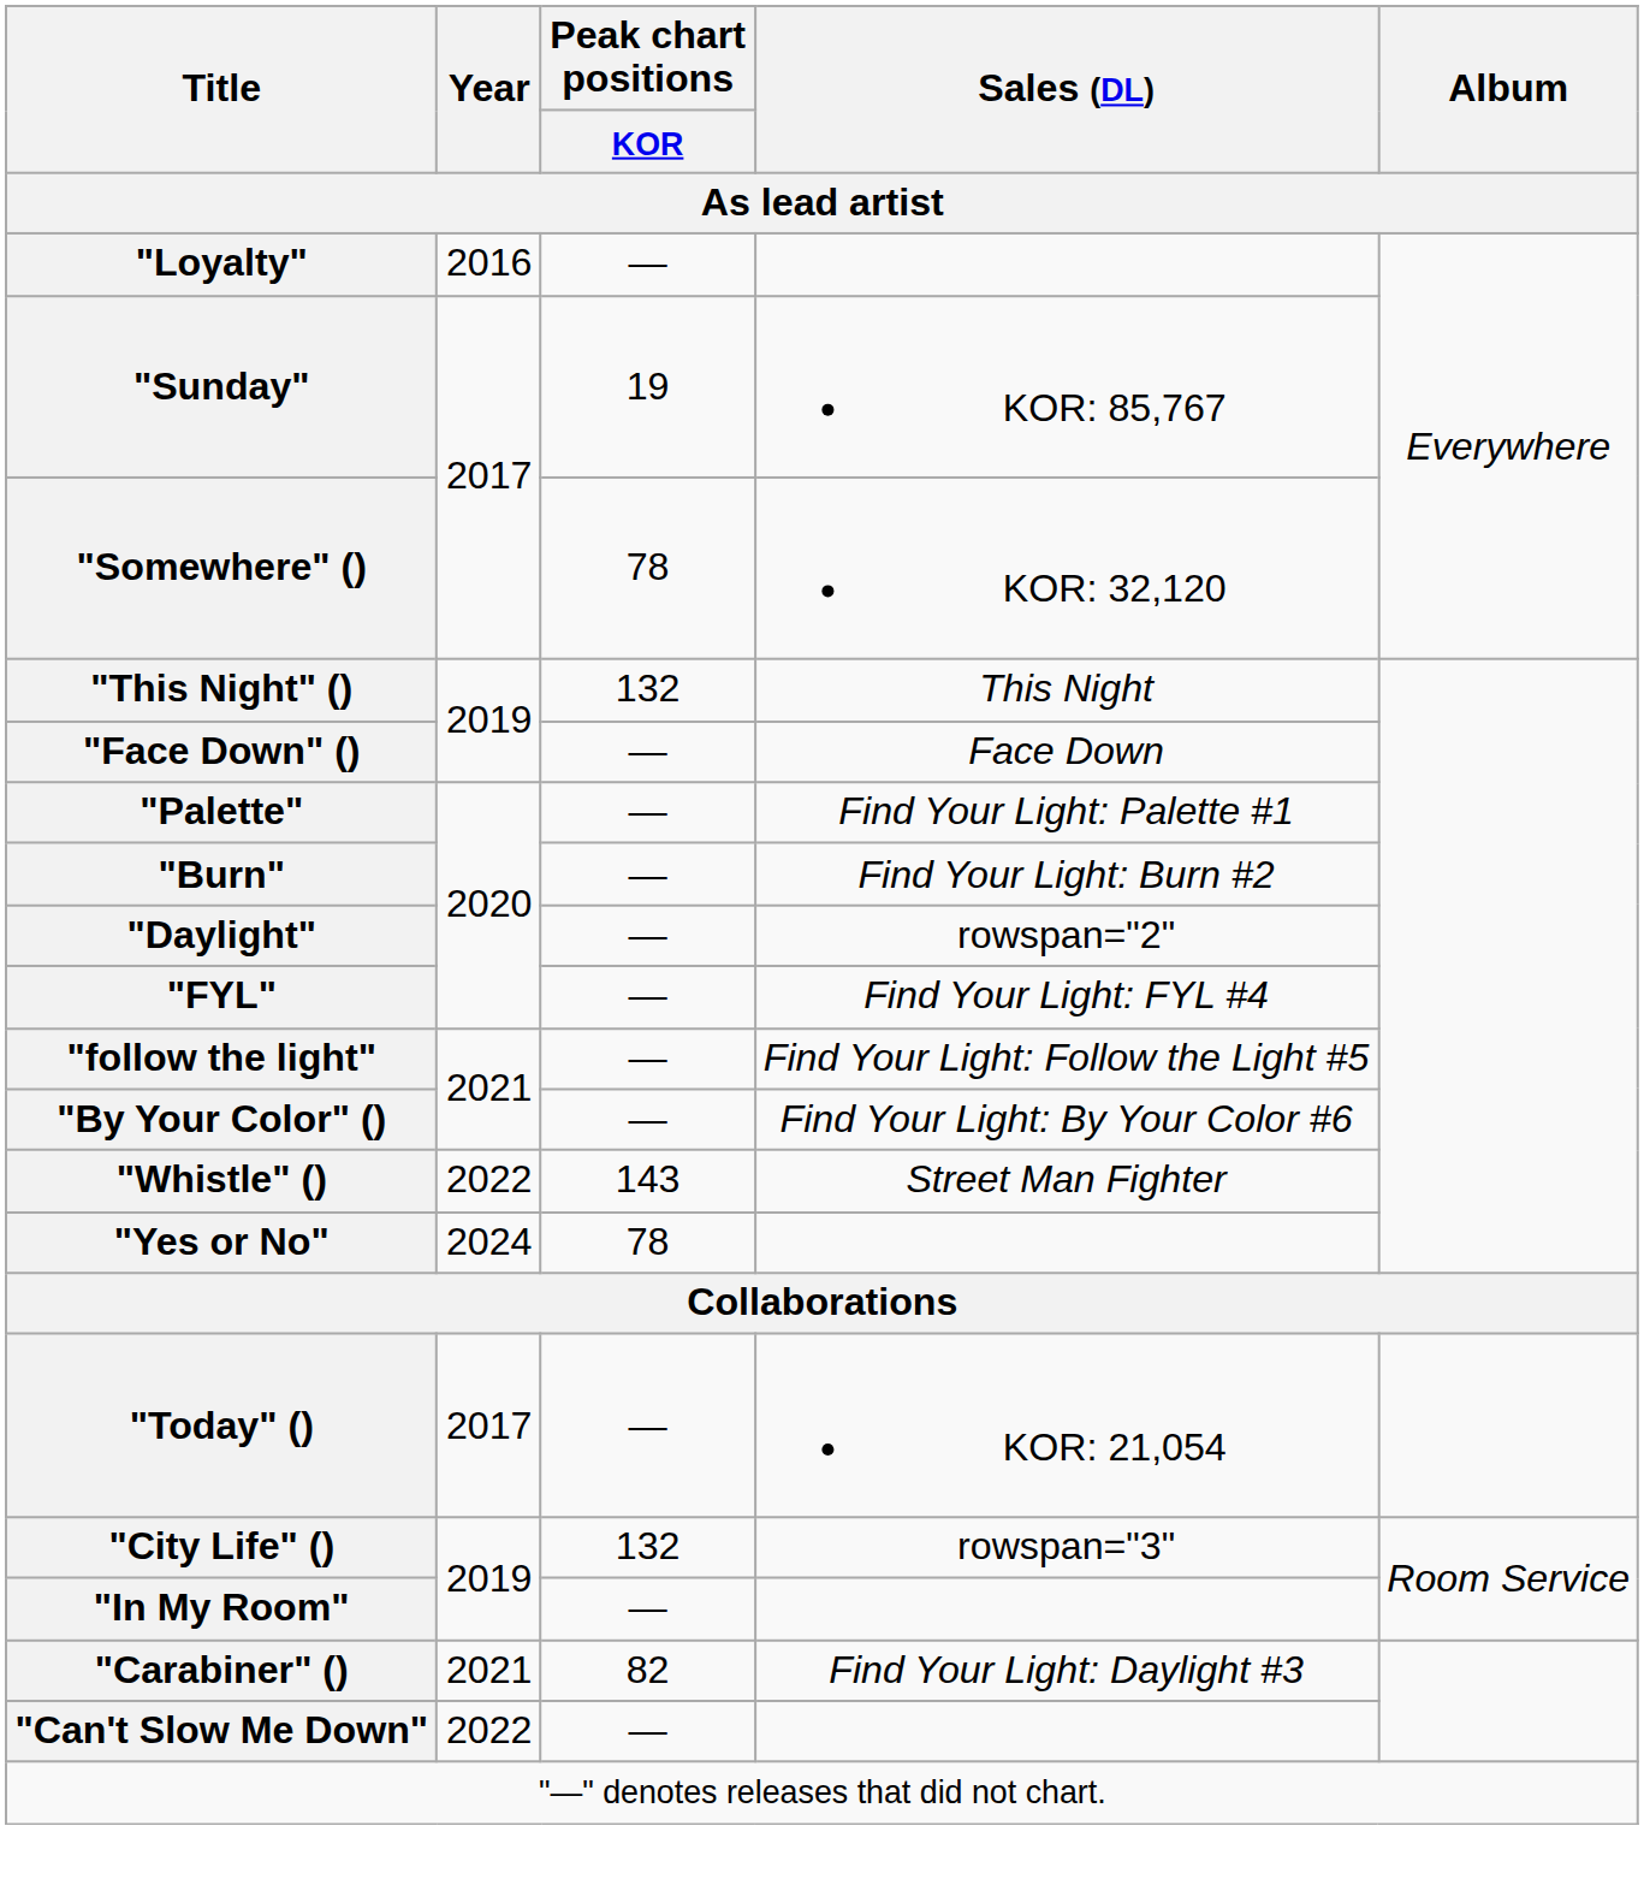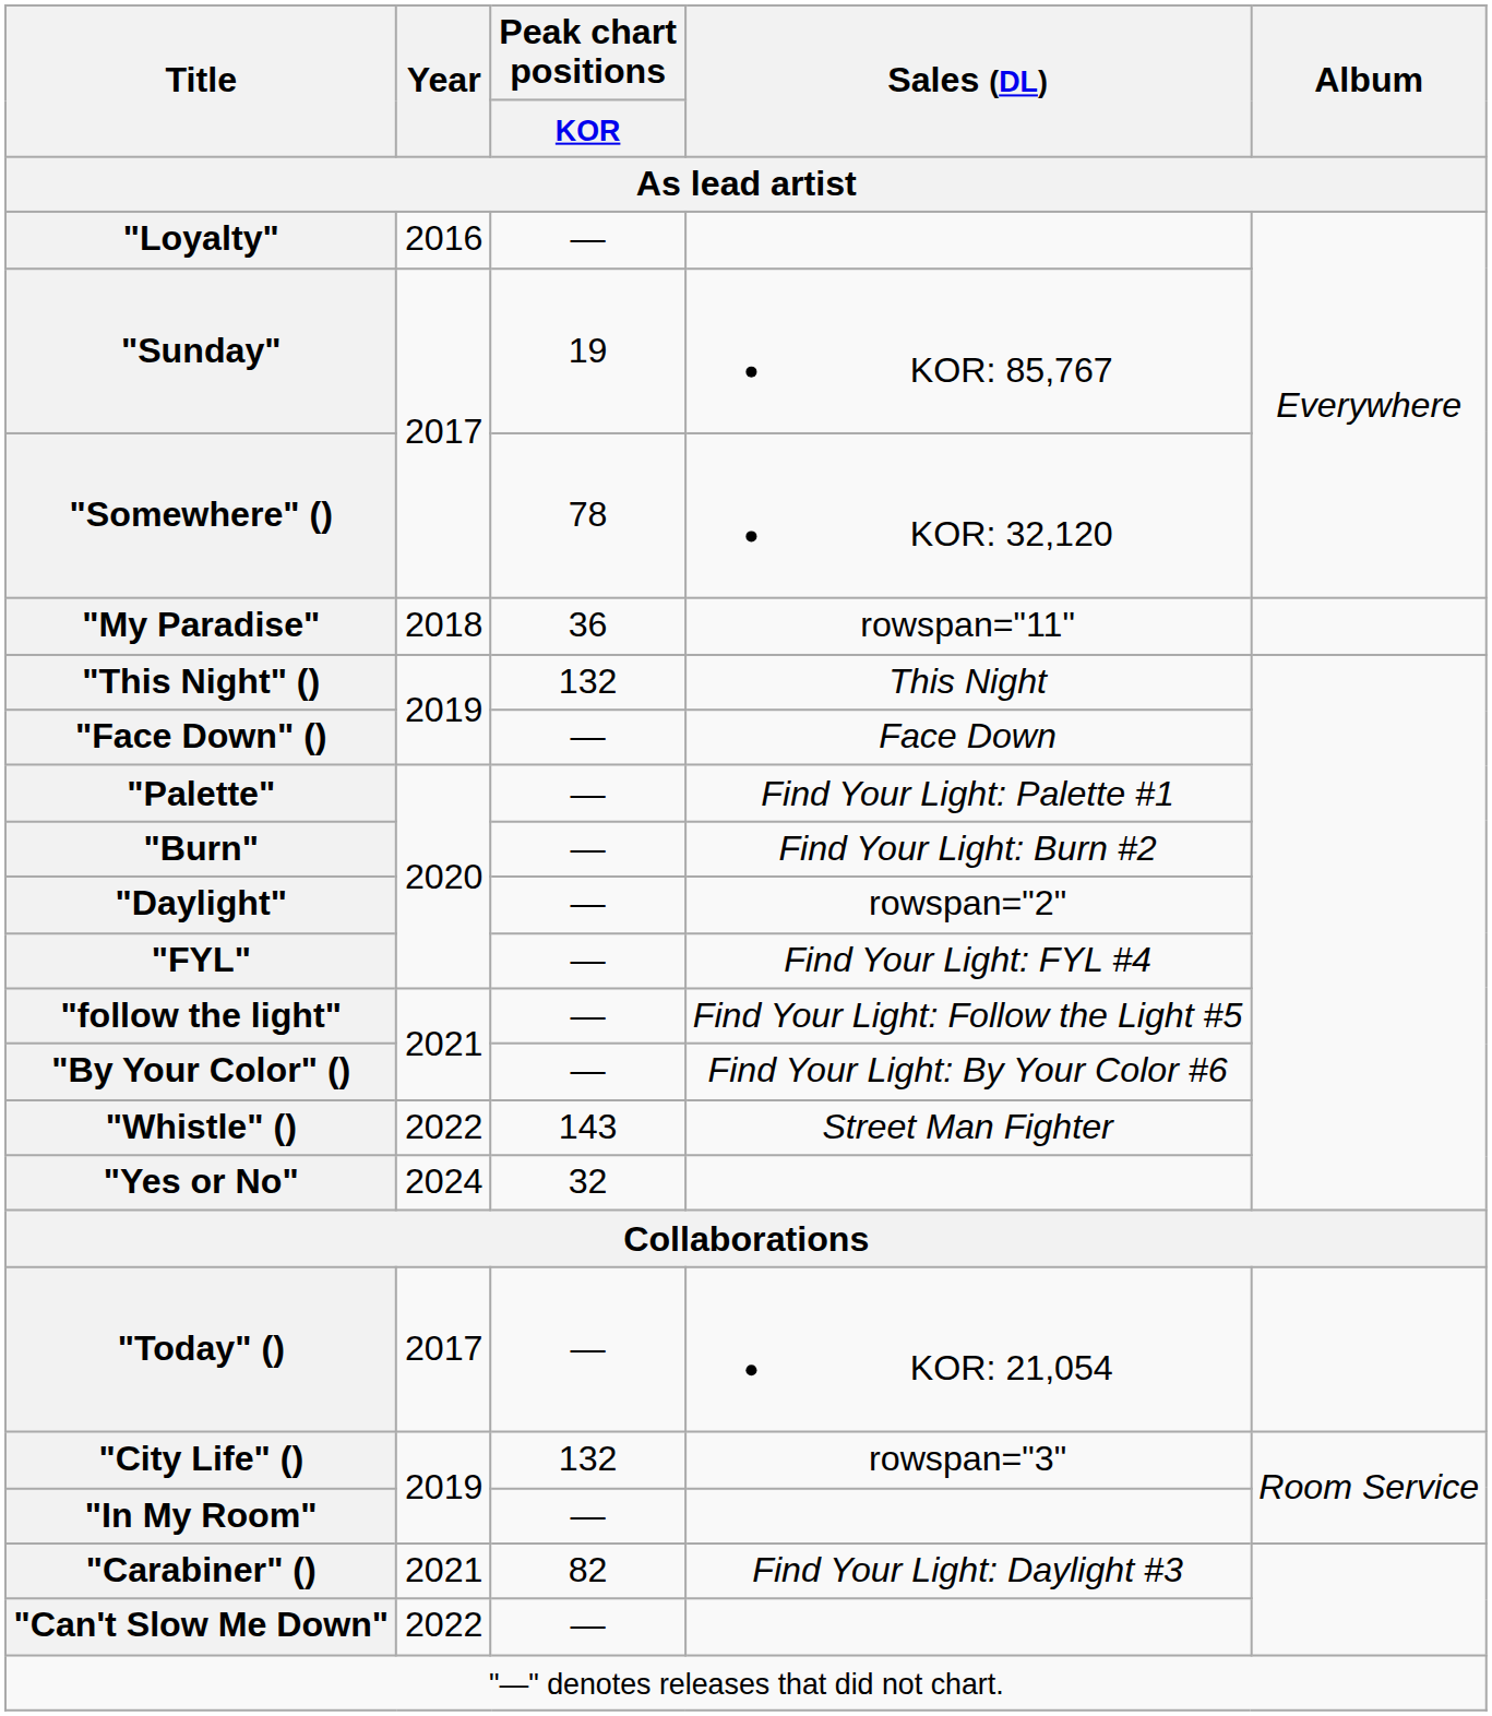+ row: "My Paradise" | 2018 | 36 | rowspan="11"
"Yes or No" | Peak chart positions / KOR: 78 -> 32
